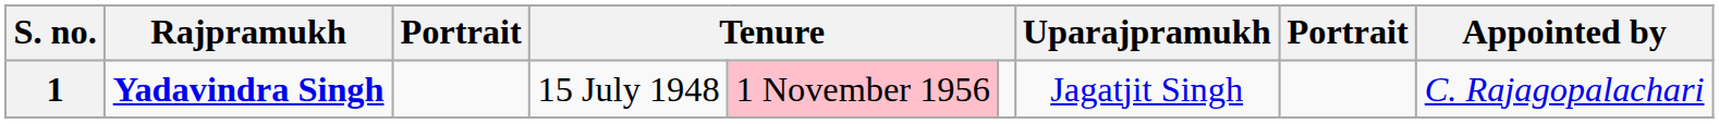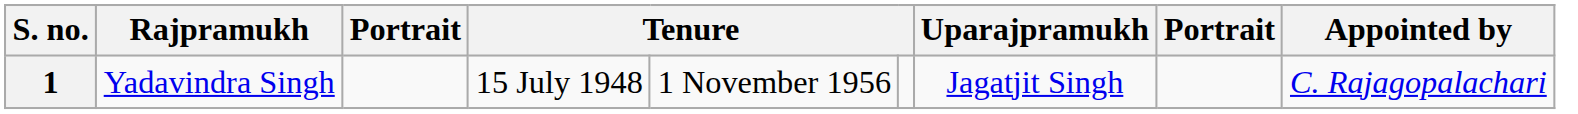1 | Rajpramukh: bold -> normal
1 | column 5: pink background -> no background
